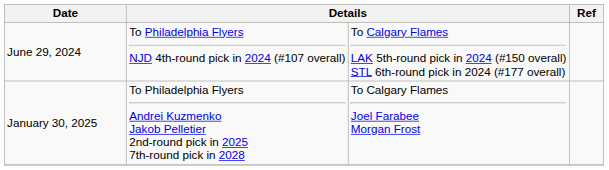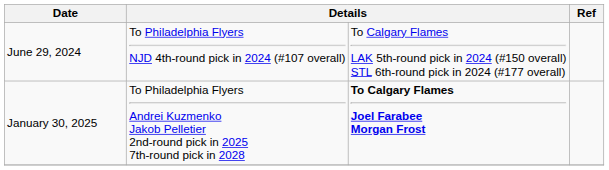January 30, 2025 | column 3: normal -> bold
